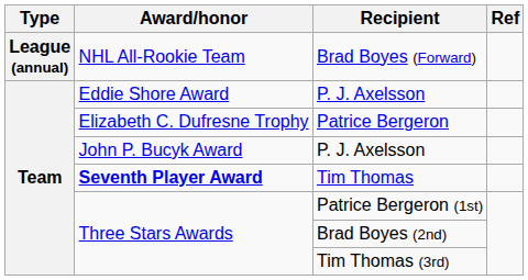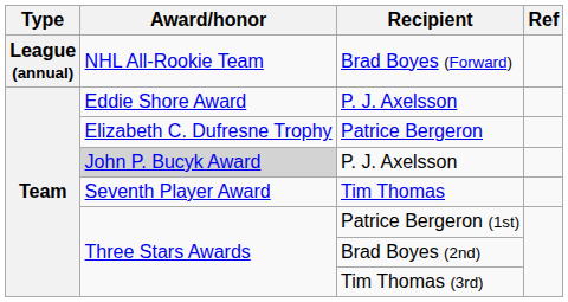John P. Bucyk Award / P. J. Axelsson | Award/honor: no background -> lightgrey background
Tim Thomas | Award/honor: bold -> normal
